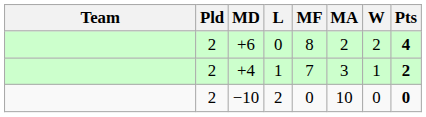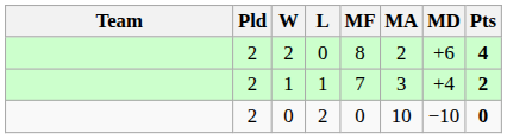columns swapped: W <-> MD
